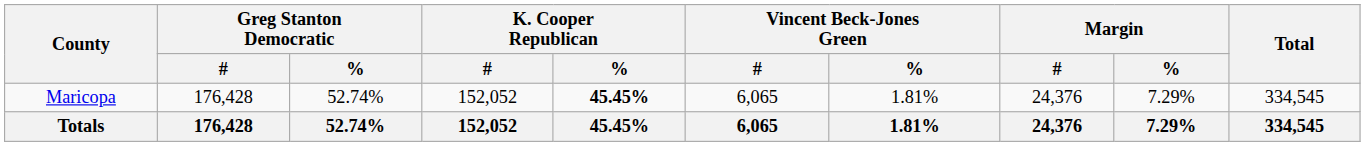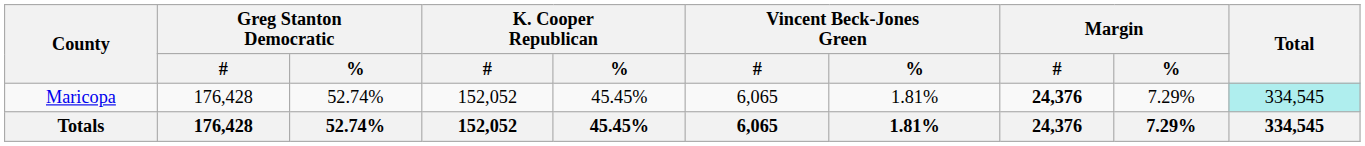Maricopa | K. Cooper Republican / %: bold -> normal
Maricopa | Margin / #: normal -> bold
Maricopa | Total: no background -> paleturquoise background
